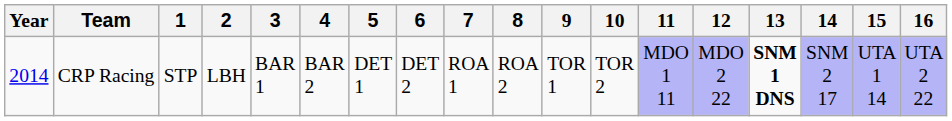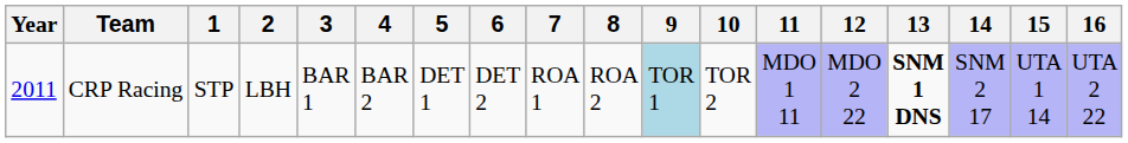CRP Racing | Year: 2014 -> 2011
CRP Racing | 9: no background -> lightblue background
